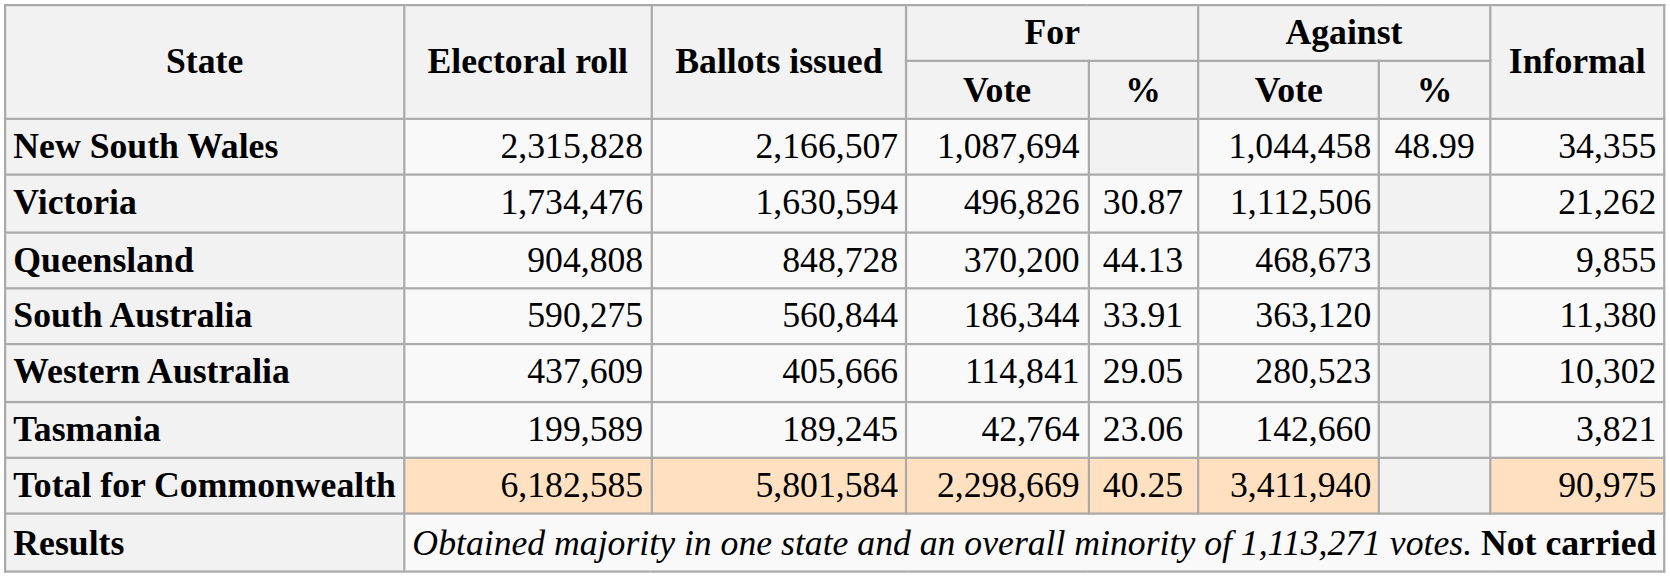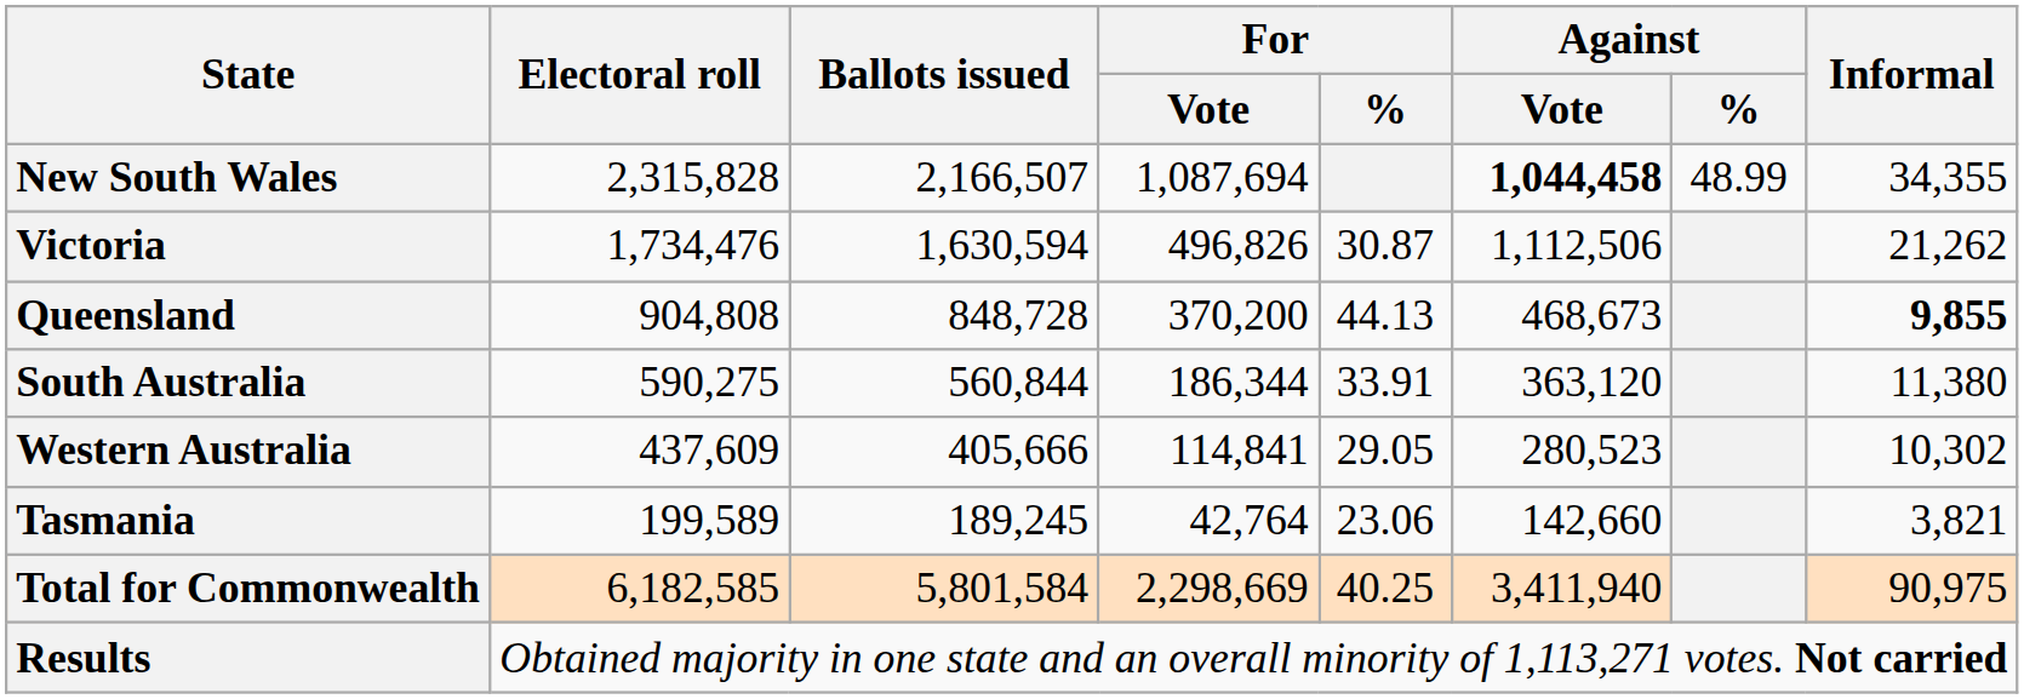New South Wales | Against / Vote: normal -> bold
Queensland | Informal: normal -> bold
